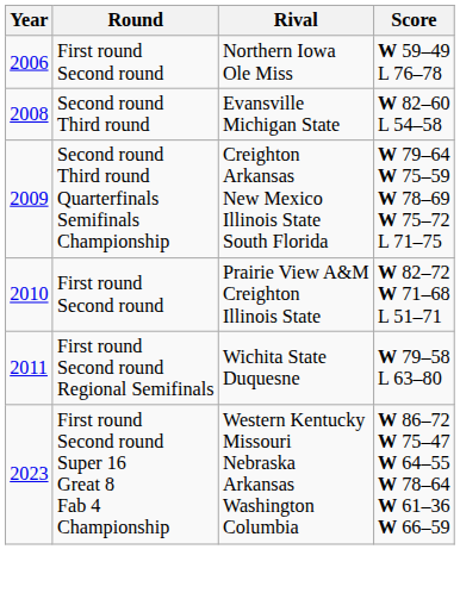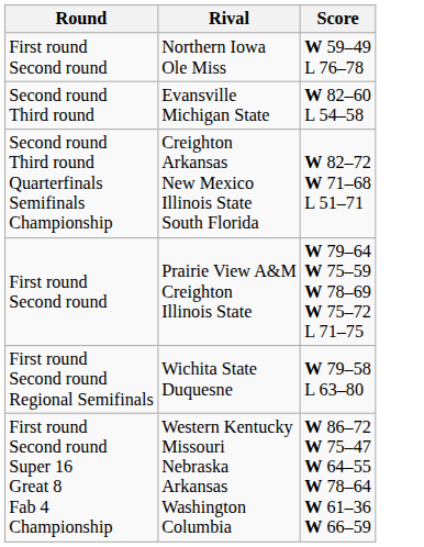- column: Year | 2006 | 2008 | 2009 | 2010 | 2011 | 2023
Creighton Arkansas New Mexico Illinois State South Florida | Score: W 79–64 W 75–59 W 78–69 W 75–72 L 71–75 -> W 82–72 W 71–68 L 51–71
Prairie View A&M Creighton Illinois State | Score: W 82–72 W 71–68 L 51–71 -> W 79–64 W 75–59 W 78–69 W 75–72 L 71–75
